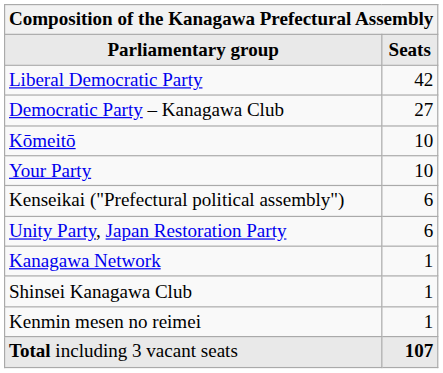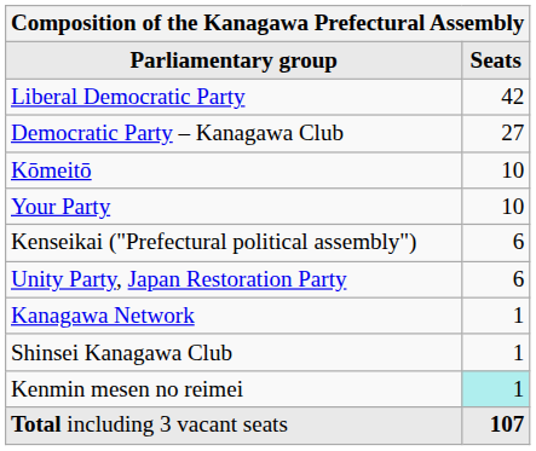Kenmin mesen no reimei | Seats: no background -> paleturquoise background
